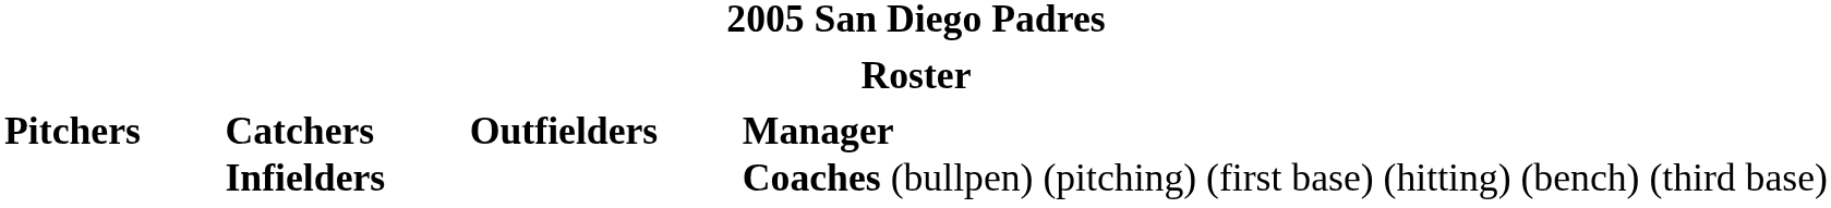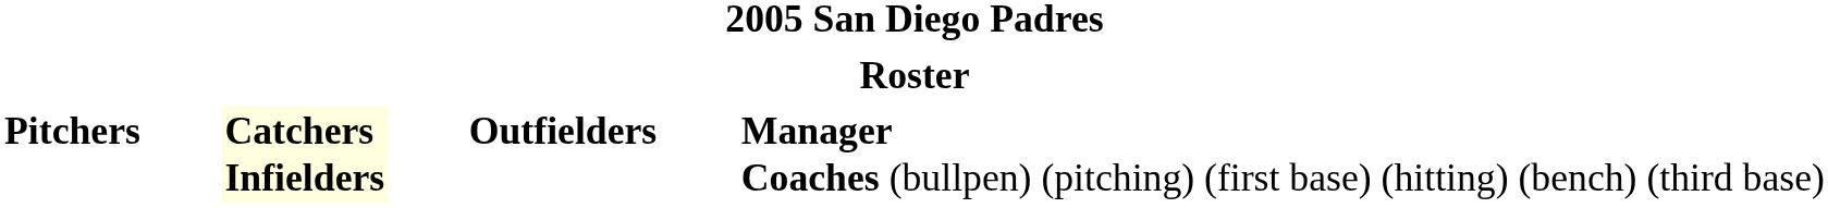Pitchers | column 2: no background -> lightyellow background
